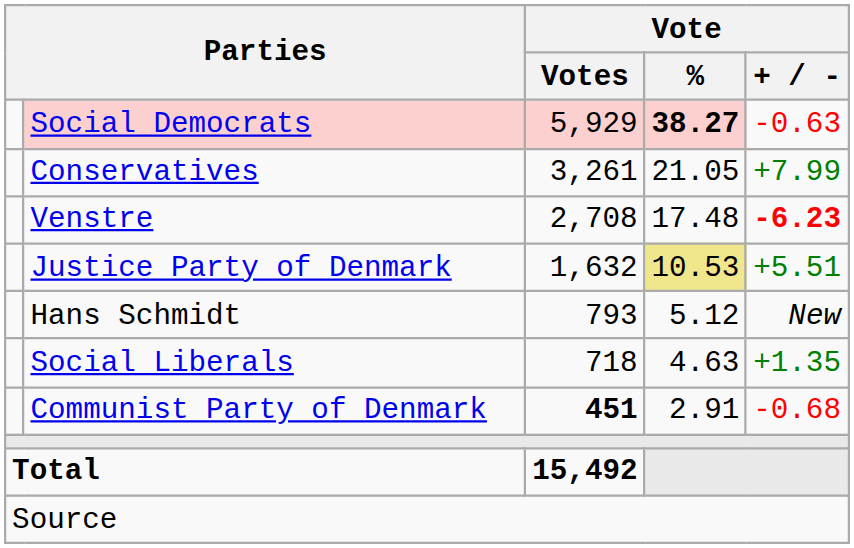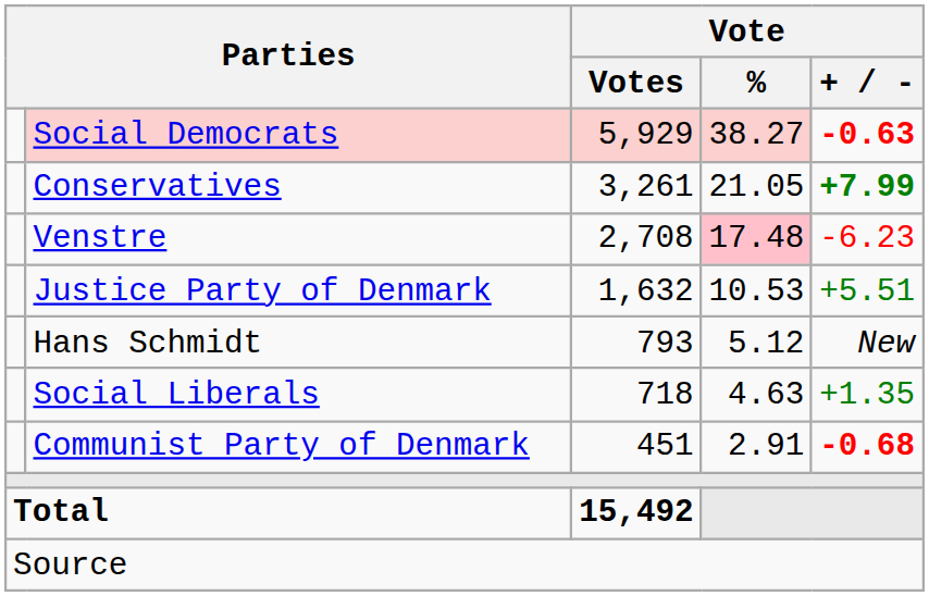Social Democrats | Vote / %: bold -> normal
Social Democrats | Vote / + / -: normal -> bold
Conservatives | Vote / + / -: normal -> bold
Venstre | Vote / %: no background -> pink background
Venstre | Vote / + / -: bold -> normal
Justice Party of Denmark | Vote / %: khaki background -> no background
Communist Party of Denmark | Vote / Votes: bold -> normal
Communist Party of Denmark | Vote / + / -: normal -> bold
